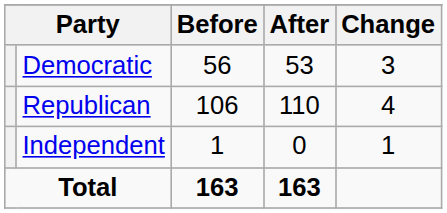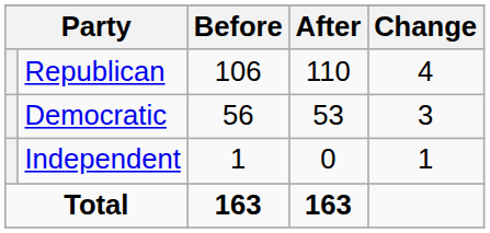rows swapped: Republican <-> Democratic
